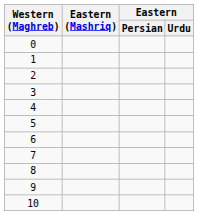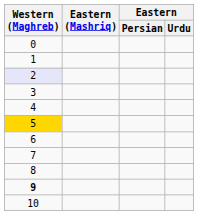2 | Western (Maghreb): no background -> lavender background
5 | Western (Maghreb): no background -> gold background
9 | Western (Maghreb): normal -> bold
